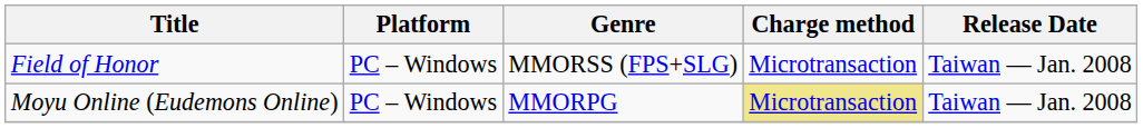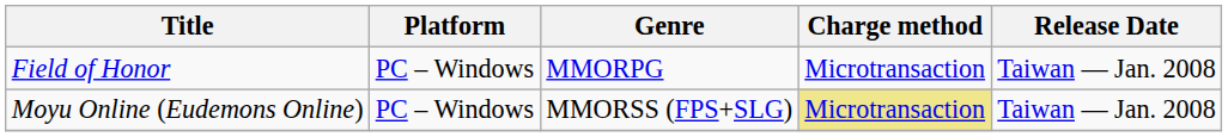Field of Honor | Genre: MMORSS (FPS+SLG) -> MMORPG
Moyu Online (Eudemons Online) | Genre: MMORPG -> MMORSS (FPS+SLG)
